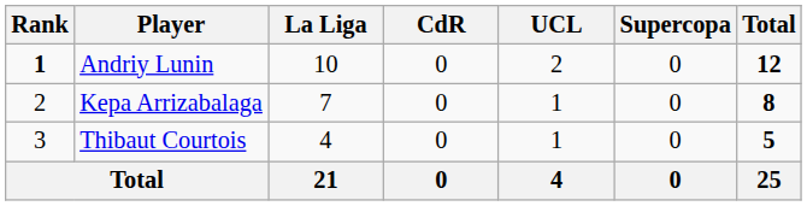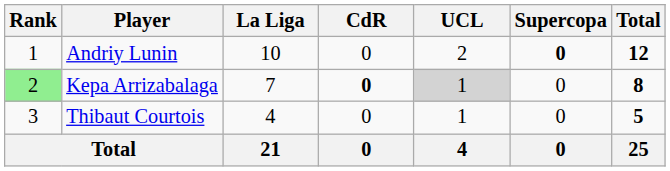Andriy Lunin | Rank: bold -> normal
Andriy Lunin | Supercopa: normal -> bold
Kepa Arrizabalaga | Rank: no background -> lightgreen background
Kepa Arrizabalaga | CdR: normal -> bold
Kepa Arrizabalaga | UCL: no background -> lightgrey background
